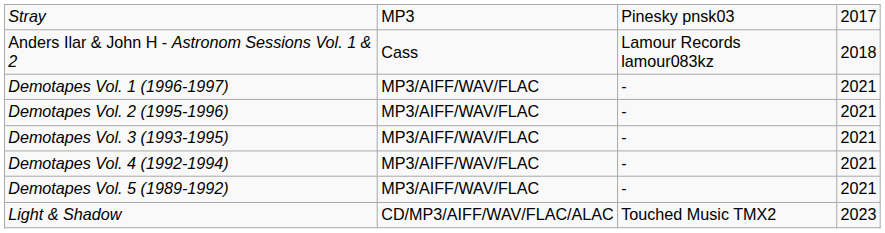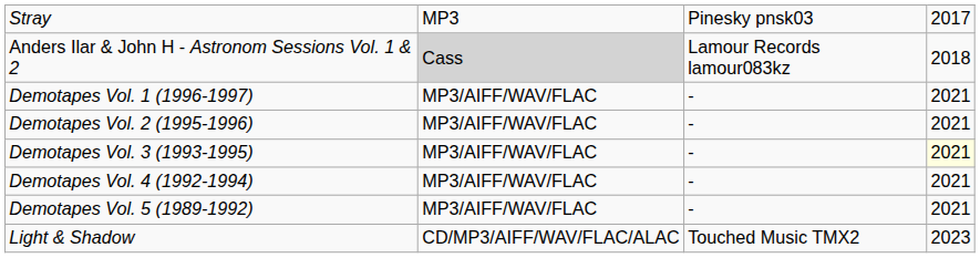Anders Ilar & John H - Astronom Sessions Vol. 1 & 2 | column 2: no background -> lightgrey background
Demotapes Vol. 3 (1993-1995) | column 4: no background -> lightyellow background
